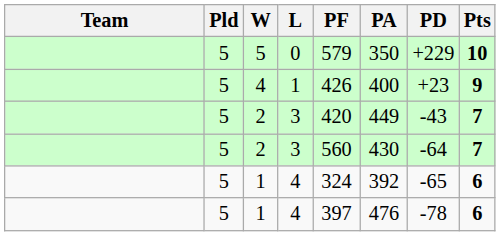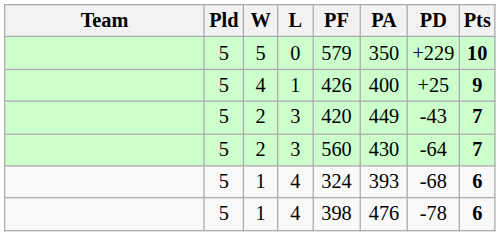row 3 | PD: +23 -> +25
row 6 | PA: 392 -> 393
row 6 | PD: -65 -> -68
row 7 | PF: 397 -> 398
